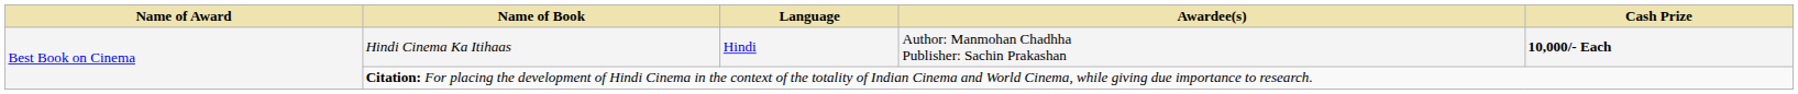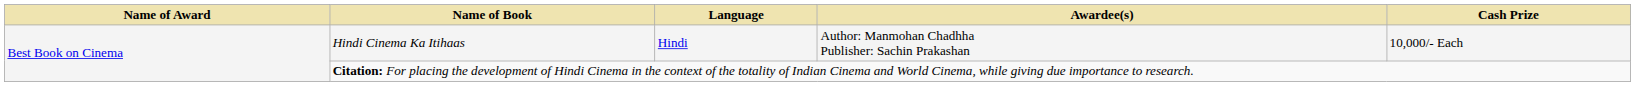Hindi Cinema Ka Itihaas | Cash Prize: bold -> normal
